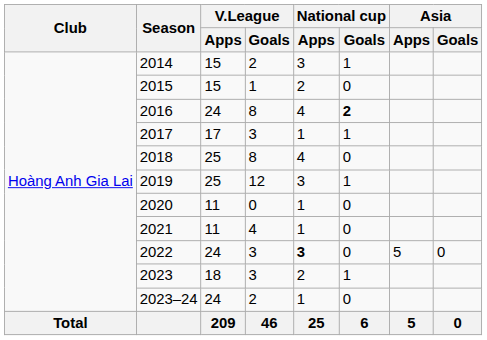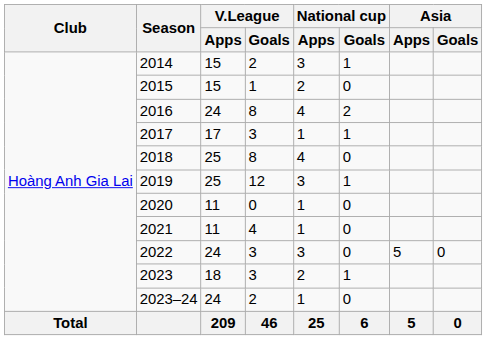2016 | National cup / Goals: bold -> normal
2022 | National cup / Apps: bold -> normal
